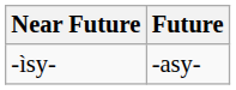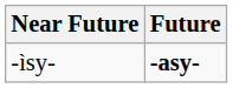-ìsy- | Future: normal -> bold
